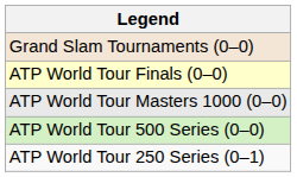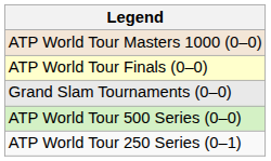row 2 | column 1: Grand Slam Tournaments (0–0) -> ATP World Tour Masters 1000 (0–0)
row 4 | column 1: ATP World Tour Masters 1000 (0–0) -> Grand Slam Tournaments (0–0)
